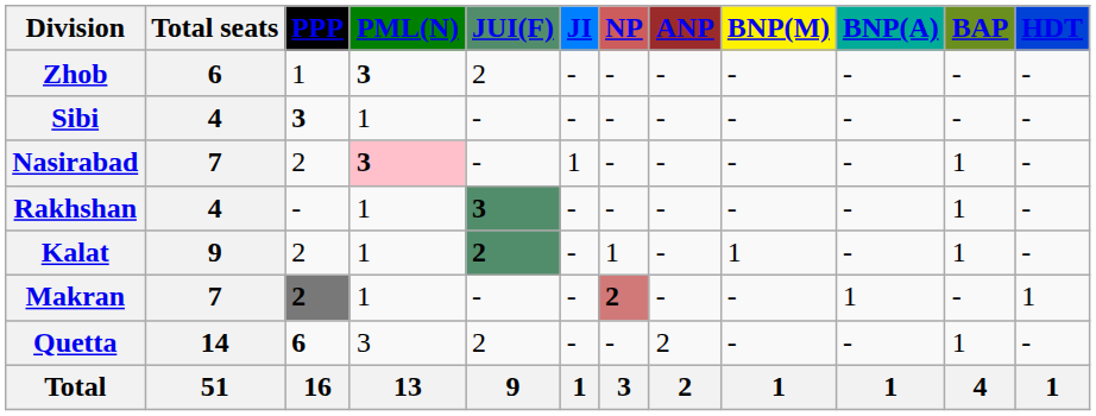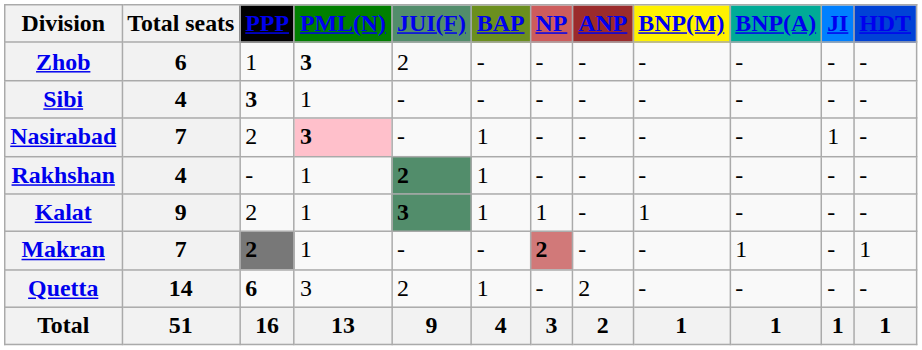columns swapped: BAP <-> JI
Rakhshan | JUI(F): 3 -> 2
Kalat | JUI(F): 2 -> 3
